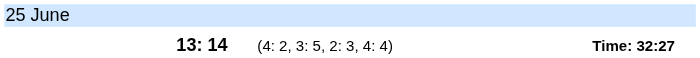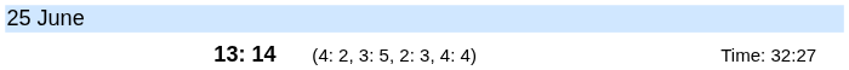row 2 | column 3: bold -> normal
